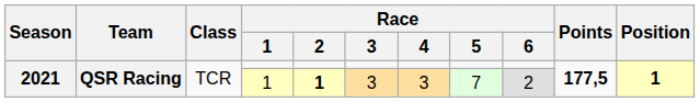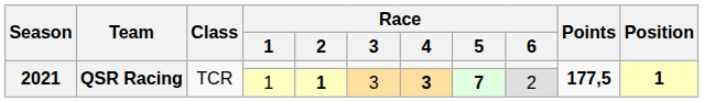row 4 | Race / 4: normal -> bold
row 4 | Race / 5: normal -> bold
